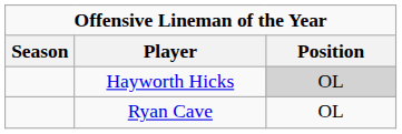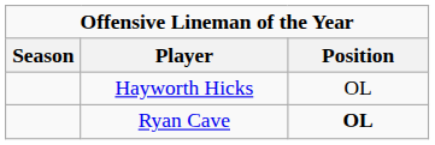Hayworth Hicks | Position: lightgrey background -> no background
Ryan Cave | Position: normal -> bold
